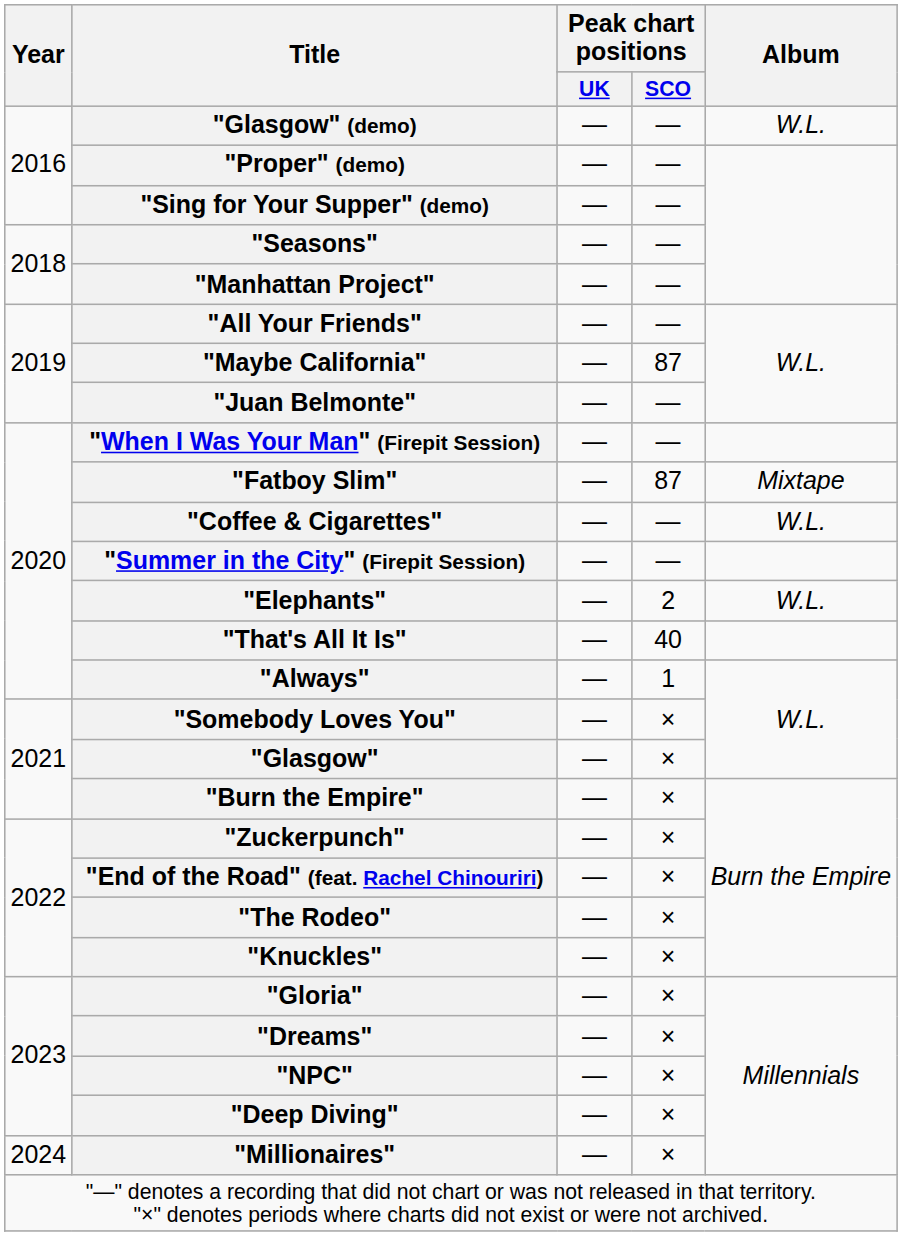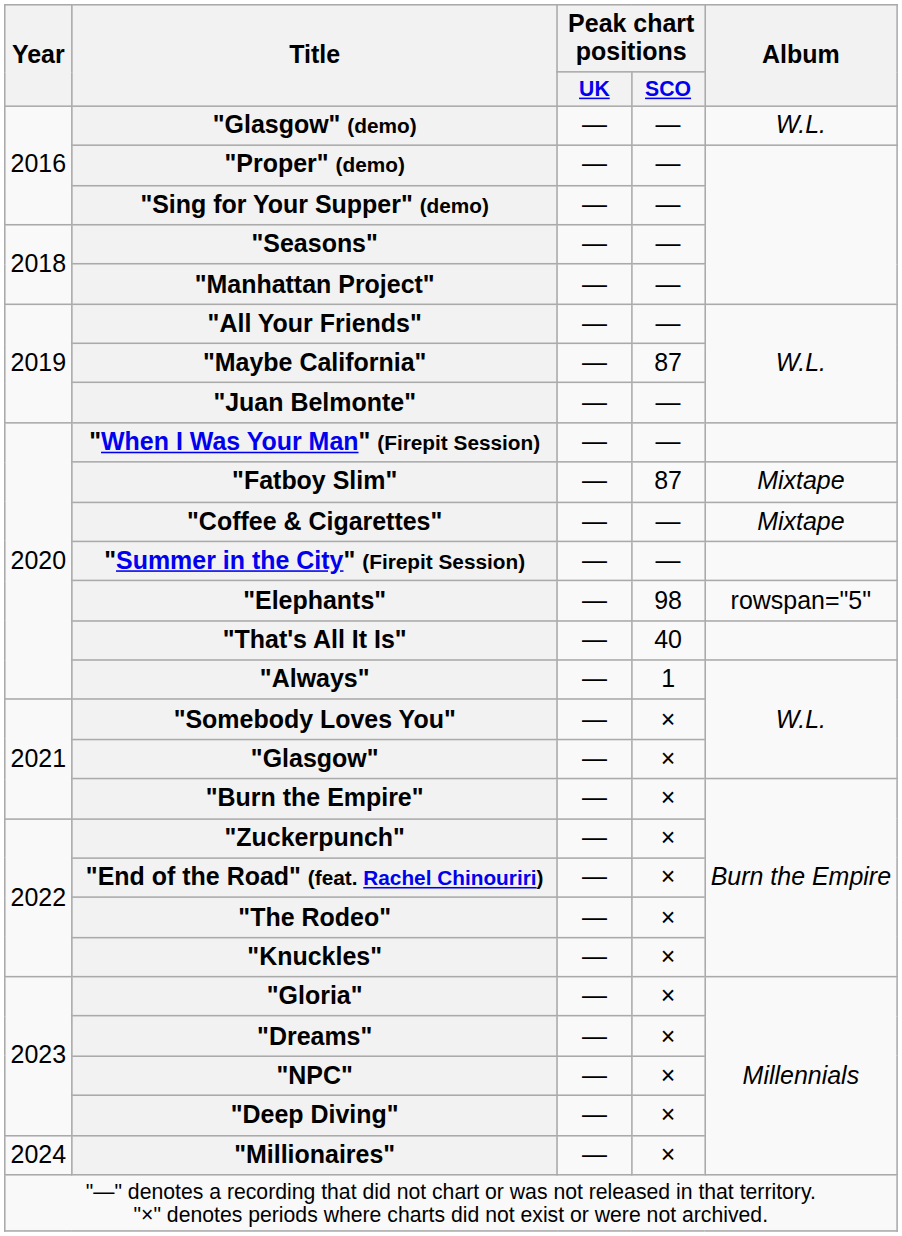"Coffee & Cigarettes" | Album: W.L. -> Mixtape
"Elephants" | Peak chart positions / SCO: 2 -> 98
"Elephants" | Album: W.L. -> rowspan="5"
